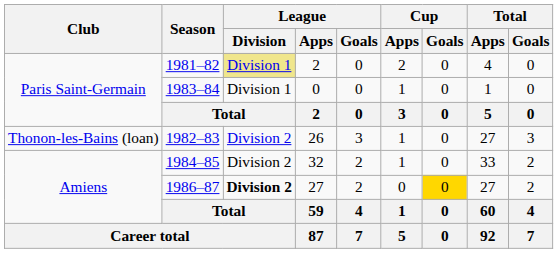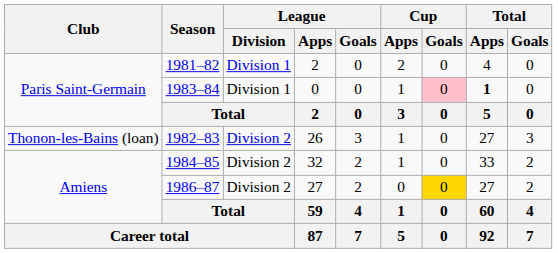1981–82 | League / Division: khaki background -> no background
1983–84 | Cup / Goals: no background -> pink background
1983–84 | Total / Apps: normal -> bold
1986–87 | League / Division: bold -> normal
